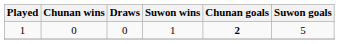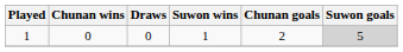row 2 | Chunan goals: bold -> normal
row 2 | Suwon goals: no background -> lightgrey background
